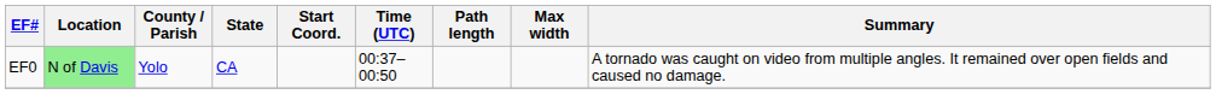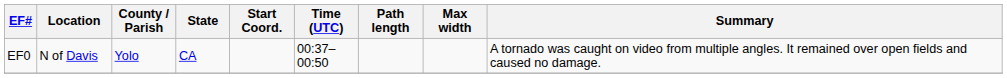EF0 | Location: lightgreen background -> no background
